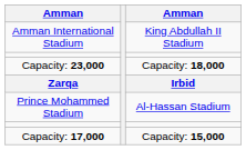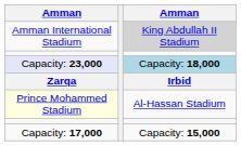Amman International Stadium | column 3: no background -> lightgrey background
Capacity: 23,000 | column 1: no background -> lavender background
Capacity: 23,000 | column 3: no background -> lightblue background
Prince Mohammed Stadium | column 1: no background -> lightyellow background
